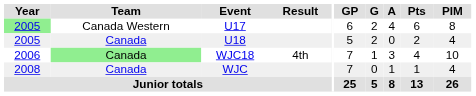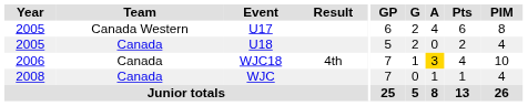U17 | Year: lightgreen background -> no background
WJC18 | Team: lightgreen background -> no background
WJC18 | A: no background -> gold background
